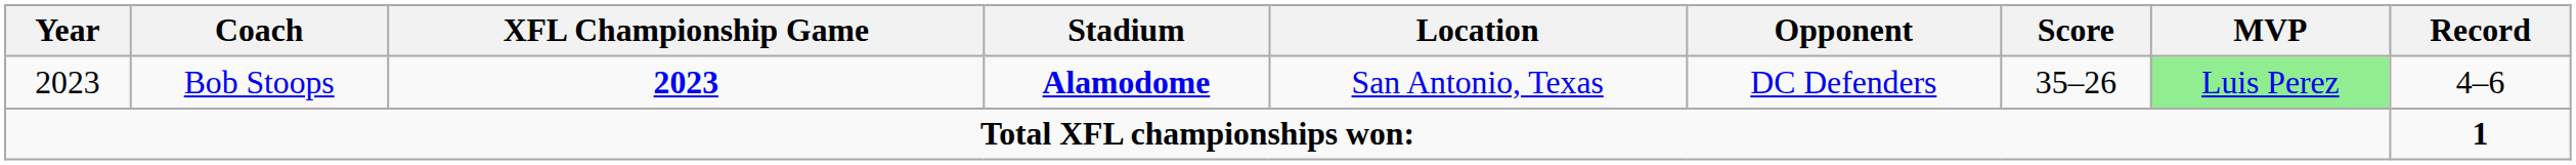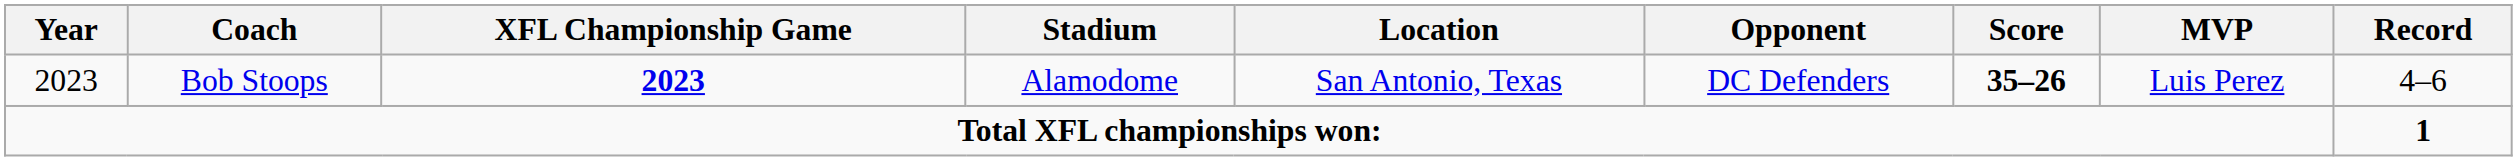row 2 | Stadium: bold -> normal
row 2 | Score: normal -> bold
row 2 | MVP: lightgreen background -> no background
